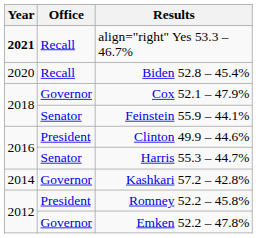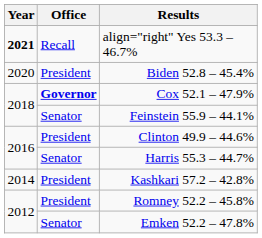Biden 52.8 – 45.4% | Office: Recall -> President
Cox 52.1 – 47.9% | Office: normal -> bold
Kashkari 57.2 – 42.8% | Office: Governor -> President
Emken 52.2 – 47.8% | Office: Governor -> Senator
